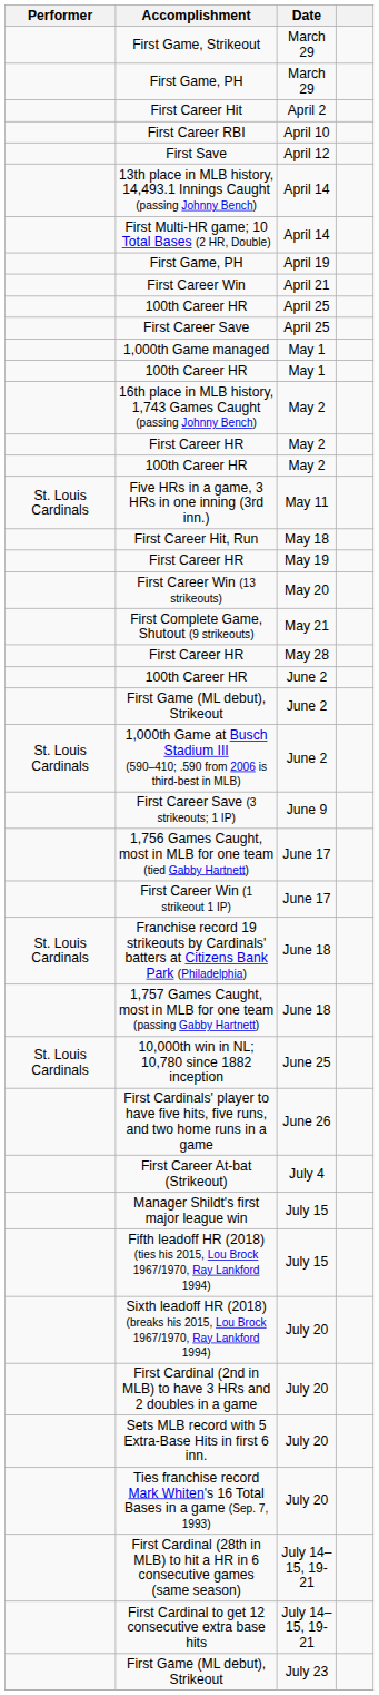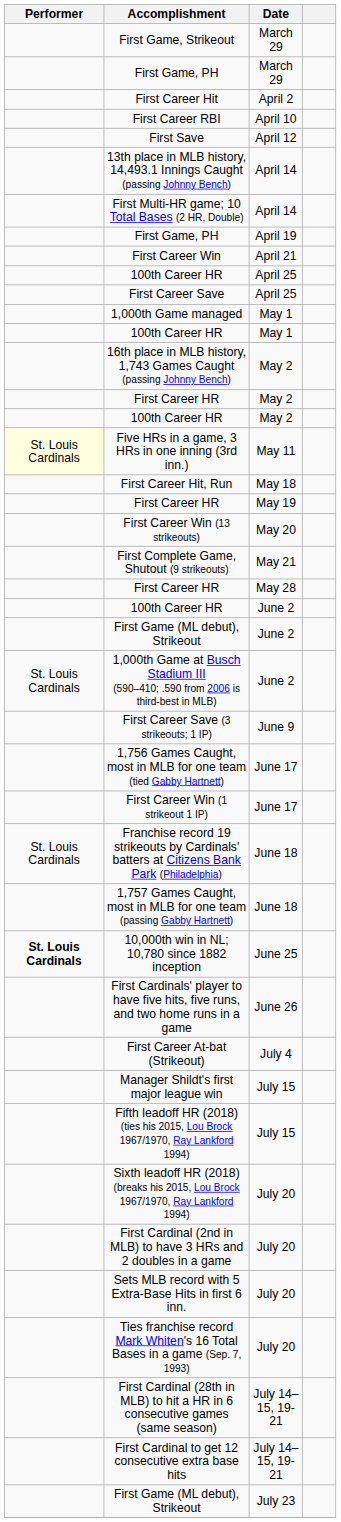Five HRs in a game, 3 HRs in one inning (3rd inn.) | Performer: no background -> lightyellow background
10,000th win in NL; 10,780 since 1882 inception | Performer: normal -> bold
